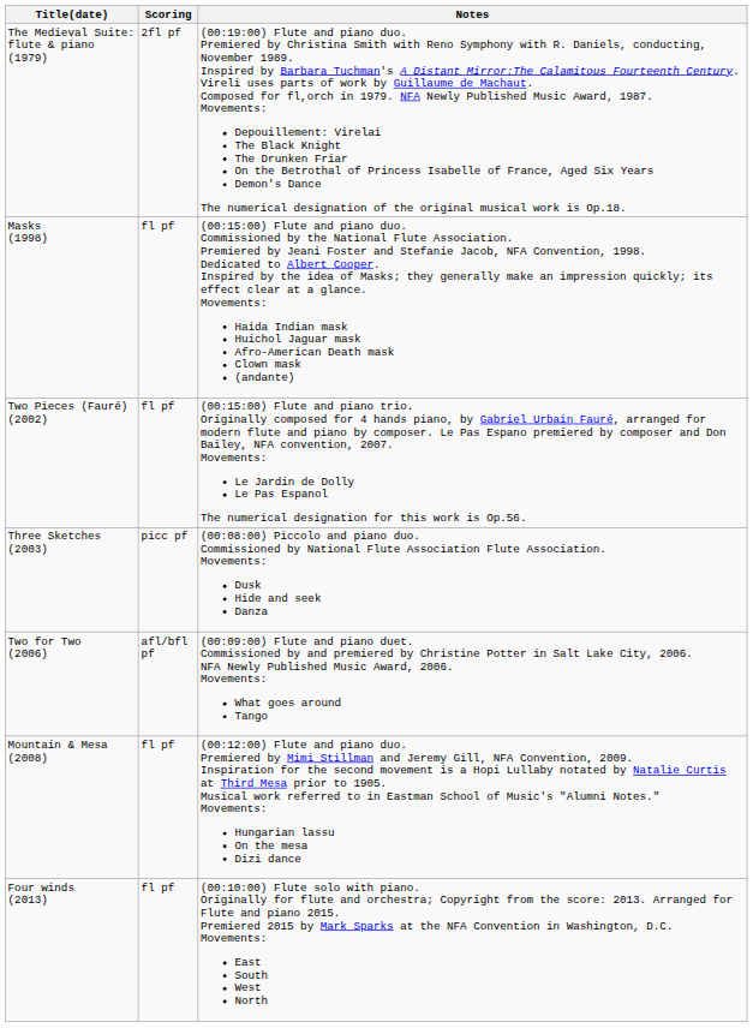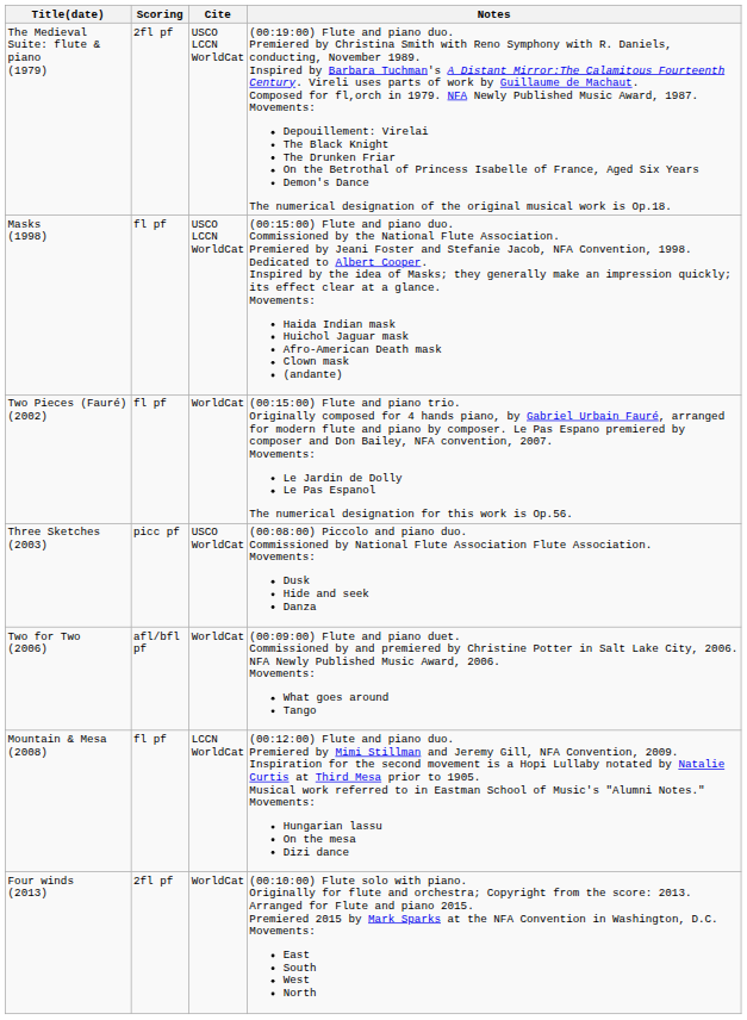+ column: Cite | USCO LCCN WorldCat | USCO LCCN WorldCat | WorldCat | USCO WorldCat | WorldCat | LCCN WorldCat | WorldCat
Four winds (2013) | Scoring: fl pf -> 2fl pf
